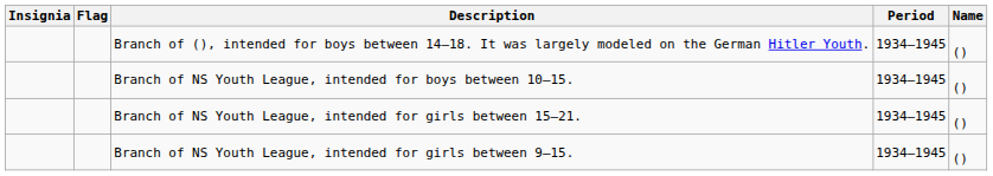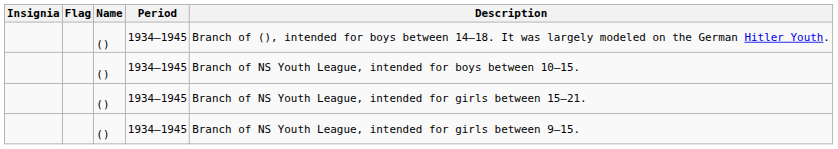columns swapped: Name <-> Description
